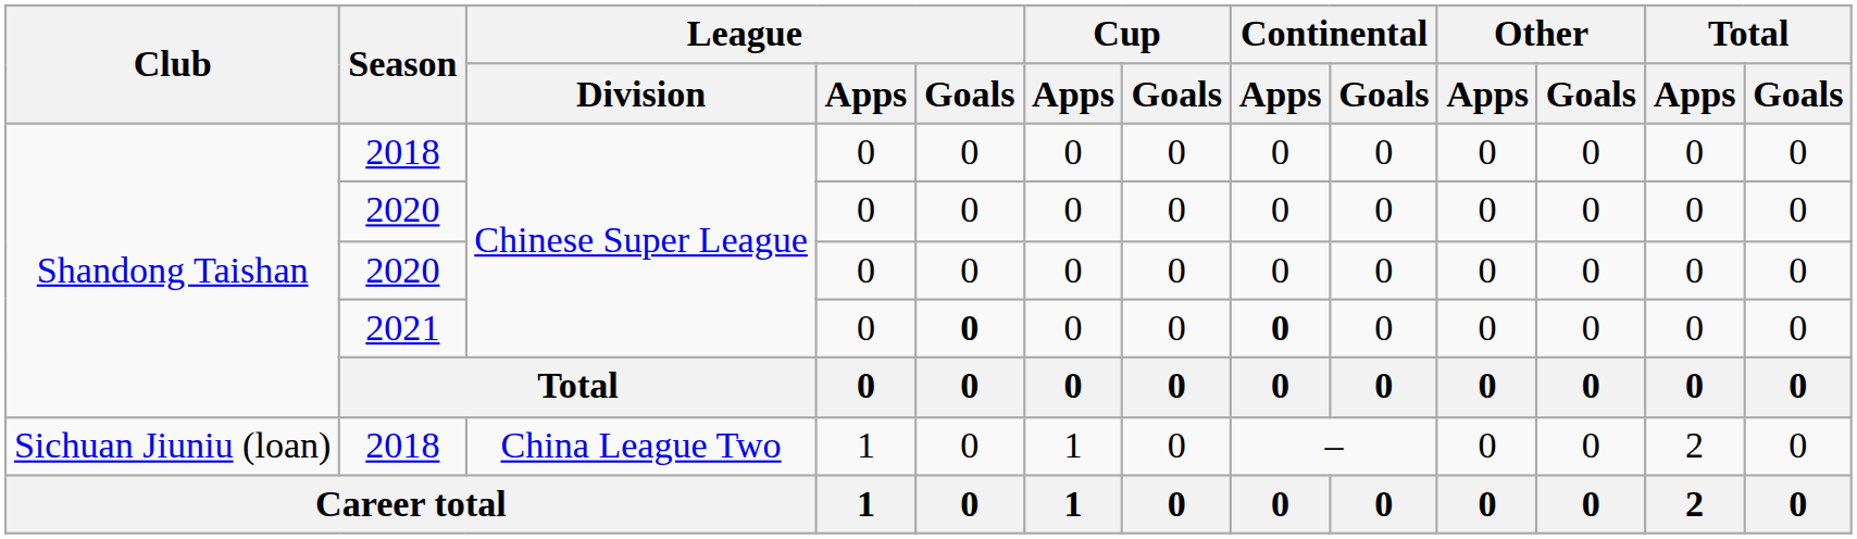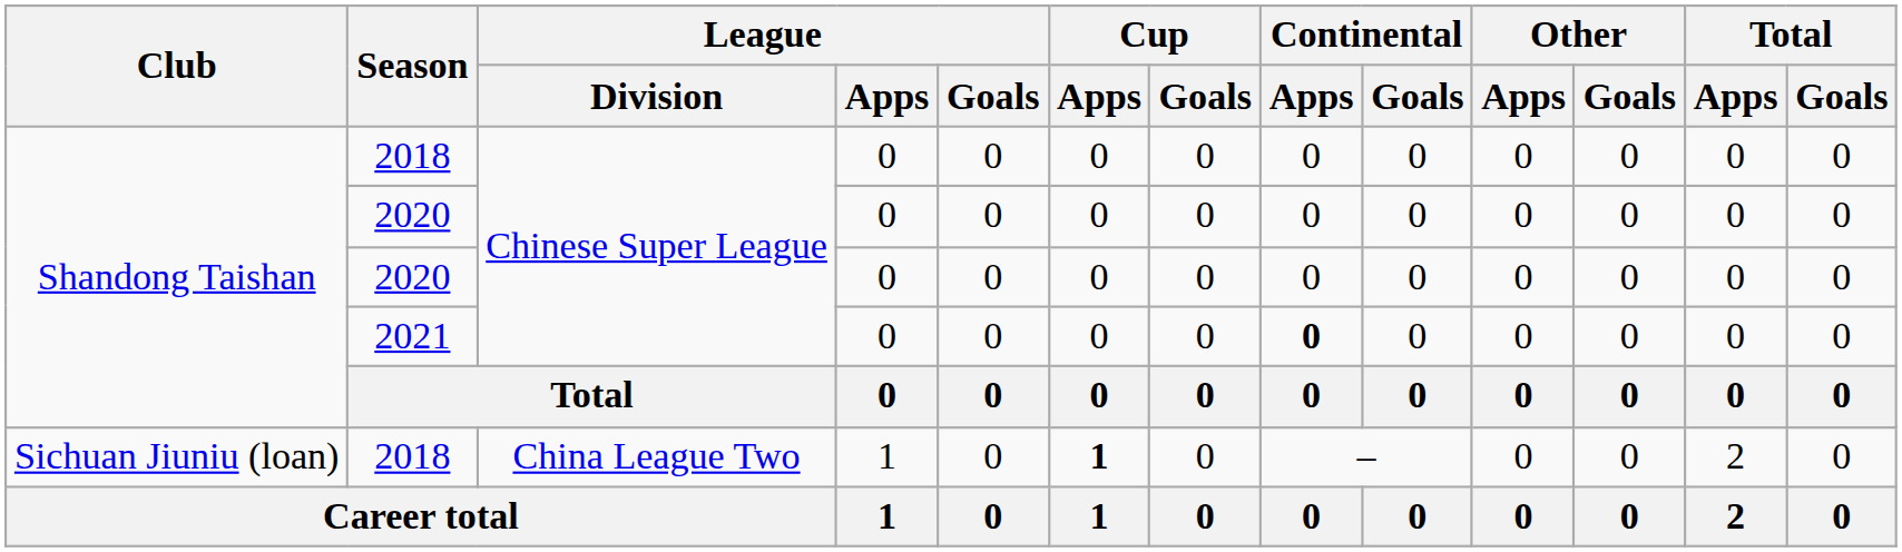2021 | League / Goals: bold -> normal
Sichuan Jiuniu (loan) / 2018 | Cup / Apps: normal -> bold
